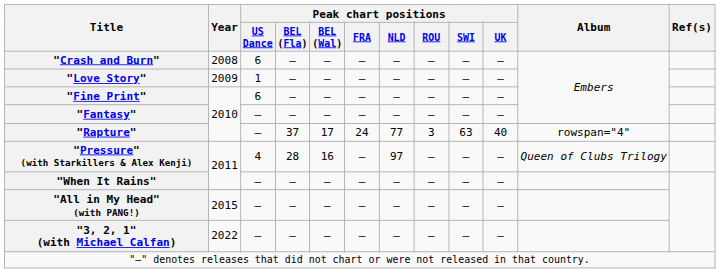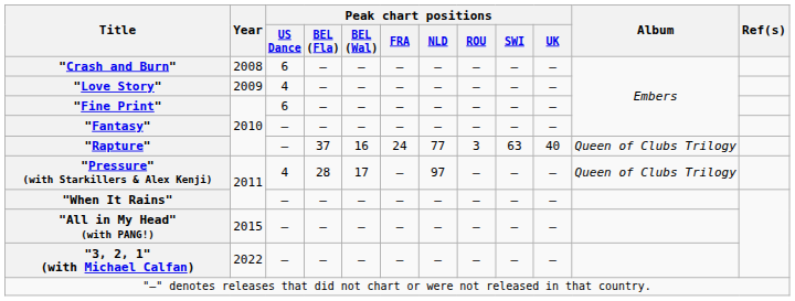"Love Story" | Peak chart positions / US Dance: 1 -> 4
"Rapture" | Peak chart positions / BEL (Wal): 17 -> 16
"Rapture" | Album: rowspan="4" -> Queen of Clubs Trilogy
"Pressure" (with Starkillers & Alex Kenji) | Peak chart positions / BEL (Wal): 16 -> 17
